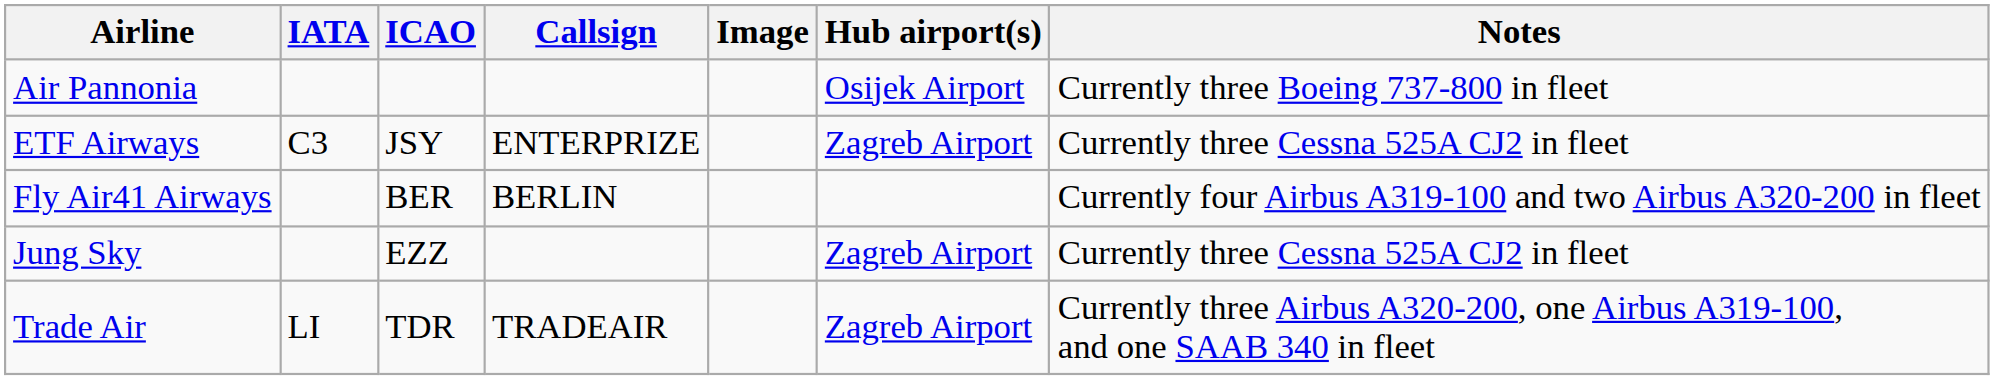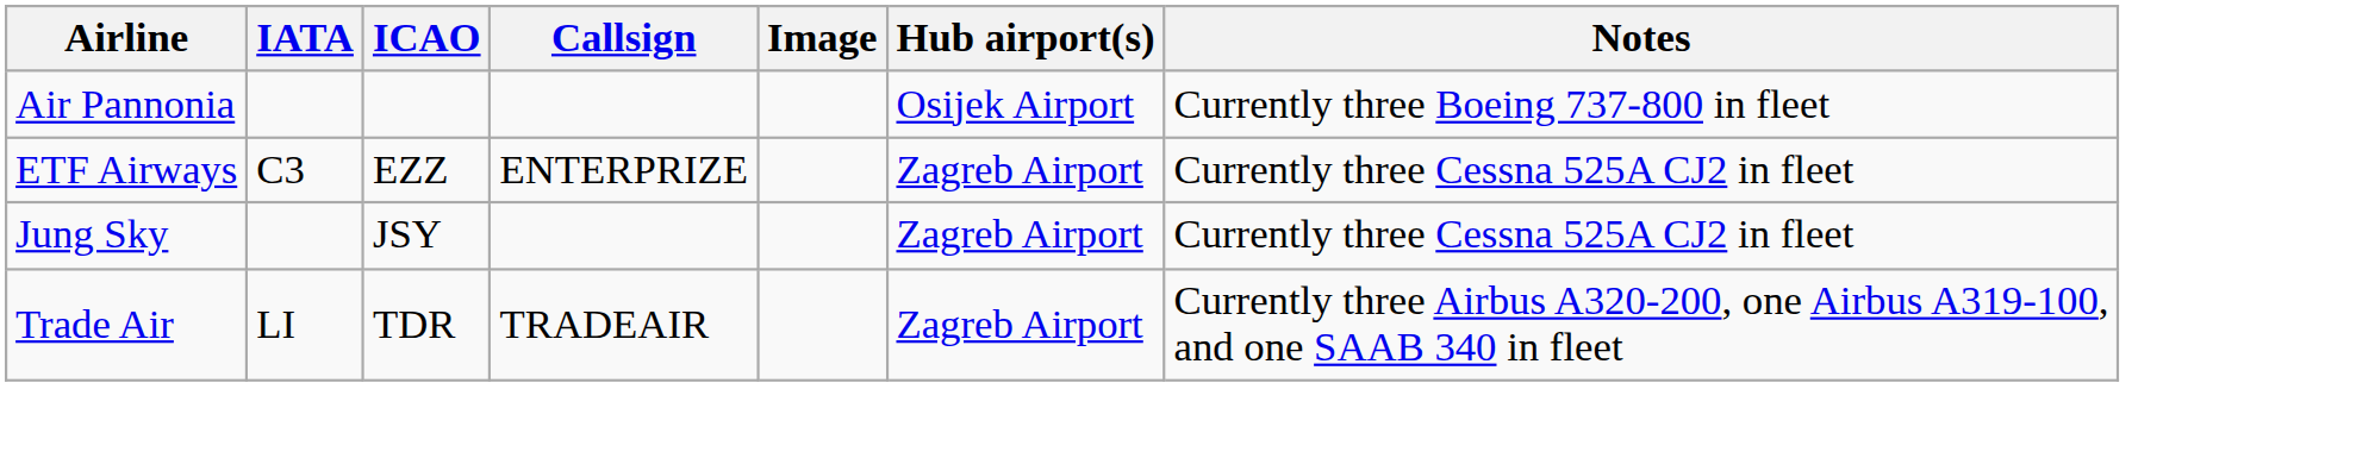ETF Airways | ICAO: JSY -> EZZ
- row: Fly Air41 Airways | BER | BERLIN | Currently four Airbus A319-100 and two Airbus A320-200 in fleet
Jung Sky | ICAO: EZZ -> JSY
